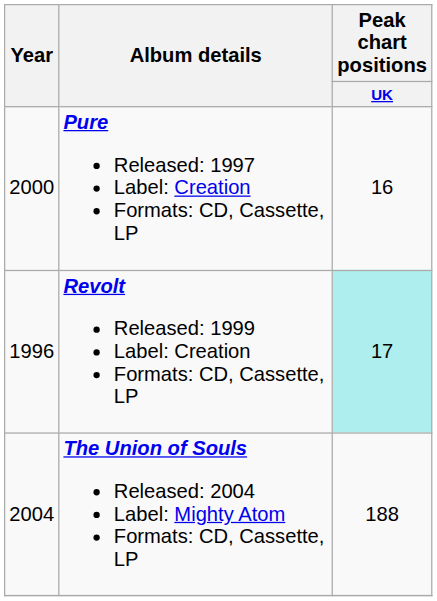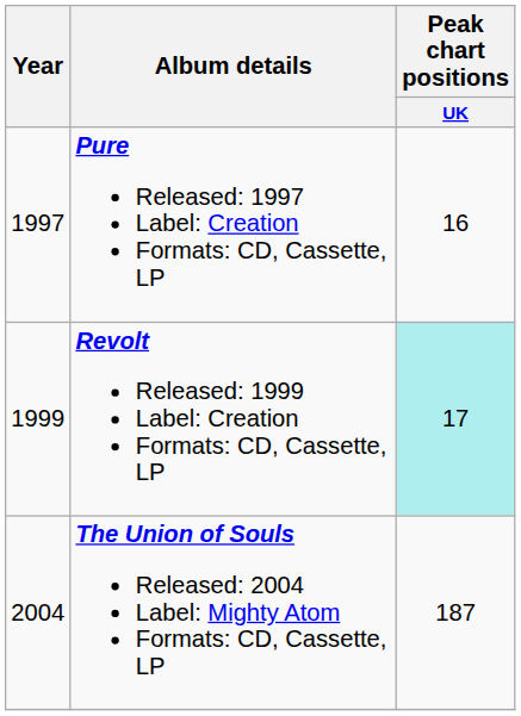row 3 | Year: 2000 -> 1997
row 4 | Year: 1996 -> 1999
row 5 | Peak chart positions / UK: 188 -> 187
